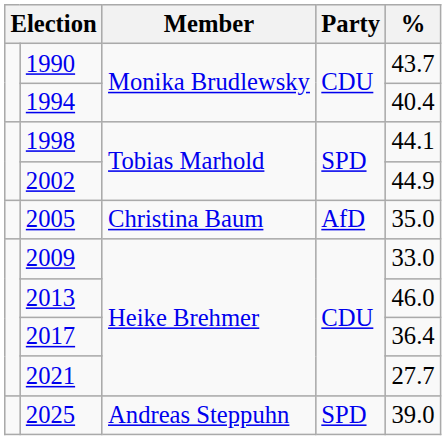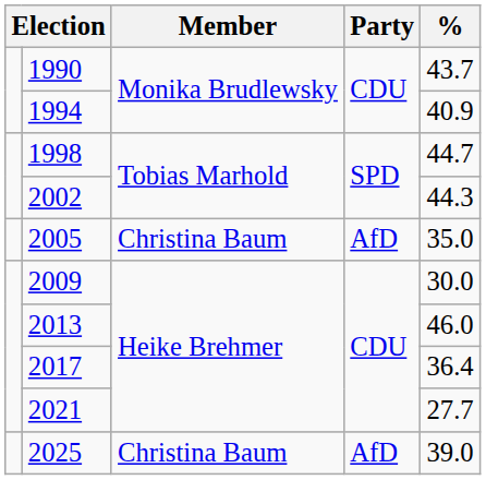1994 | %: 40.4 -> 40.9
1998 | %: 44.1 -> 44.7
2002 | %: 44.9 -> 44.3
2009 | %: 33.0 -> 30.0
2025 | Member: Andreas Steppuhn -> Christina Baum
2025 | Party: SPD -> AfD
